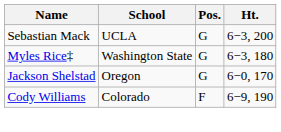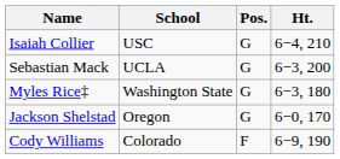+ row: Isaiah Collier | USC | G | 6−4, 210
